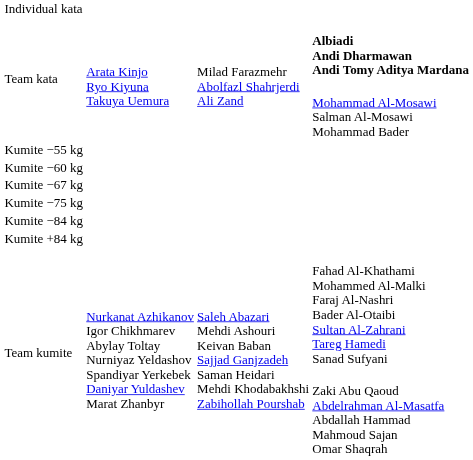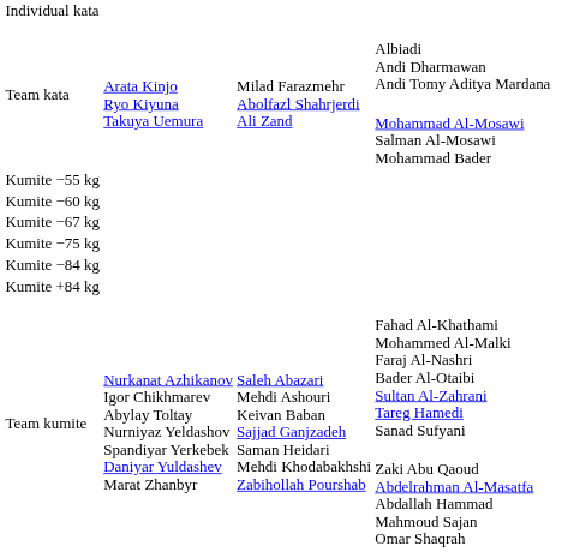Team kata / Albiadi Andi Dharmawan Andi Tomy Aditya Mardana | column 4: bold -> normal
